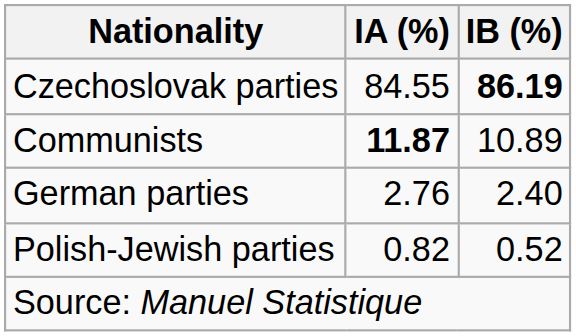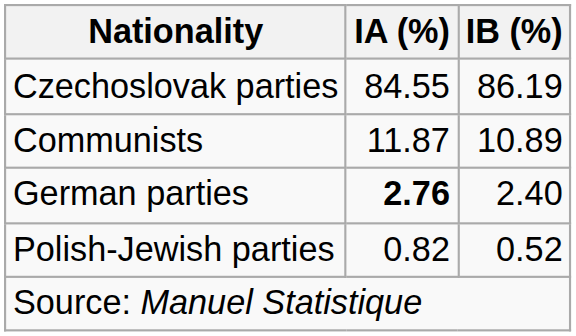Czechoslovak parties | IB (%): bold -> normal
Communists | IA (%): bold -> normal
German parties | IA (%): normal -> bold
